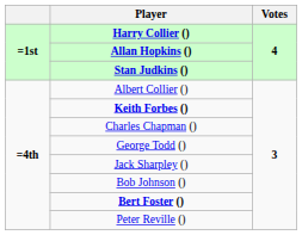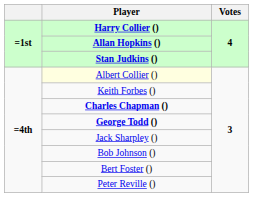Albert Collier () | Player: no background -> lightyellow background
Keith Forbes () | Player: bold -> normal
Charles Chapman () | Player: normal -> bold
George Todd () | Player: normal -> bold
Bert Foster () | Player: bold -> normal
